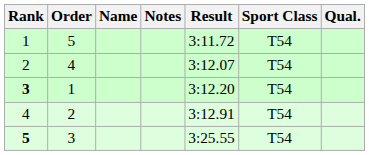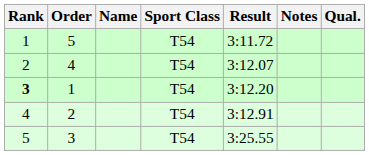columns swapped: Sport Class <-> Notes
row 6 | Rank: bold -> normal
